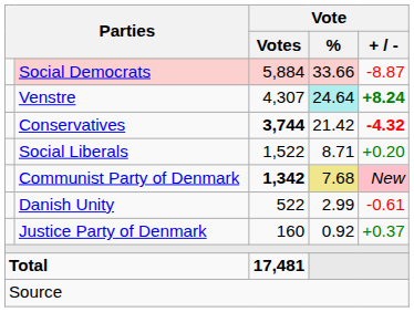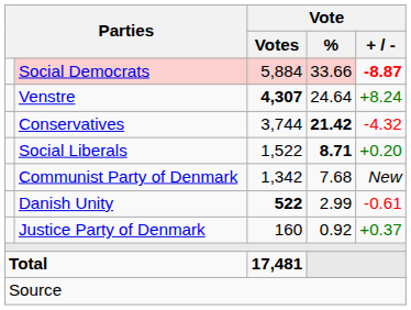Social Democrats | Vote / + / -: normal -> bold
Venstre | Vote / Votes: normal -> bold
Venstre | Vote / %: paleturquoise background -> no background
Venstre | Vote / + / -: bold -> normal
Conservatives | Vote / Votes: bold -> normal
Conservatives | Vote / %: normal -> bold
Conservatives | Vote / + / -: bold -> normal
Social Liberals | Vote / %: normal -> bold
Communist Party of Denmark | Vote / Votes: bold -> normal
Communist Party of Denmark | Vote / %: khaki background -> no background
Communist Party of Denmark | Vote / + / -: pink background -> no background
Danish Unity | Vote / Votes: normal -> bold
